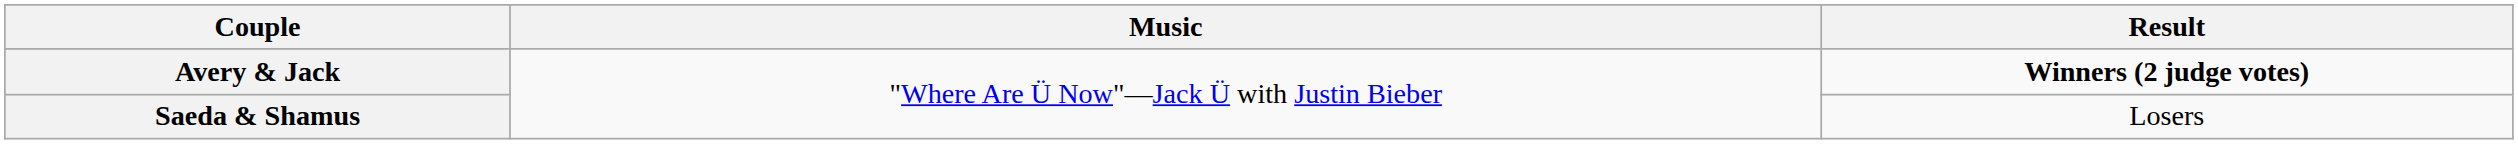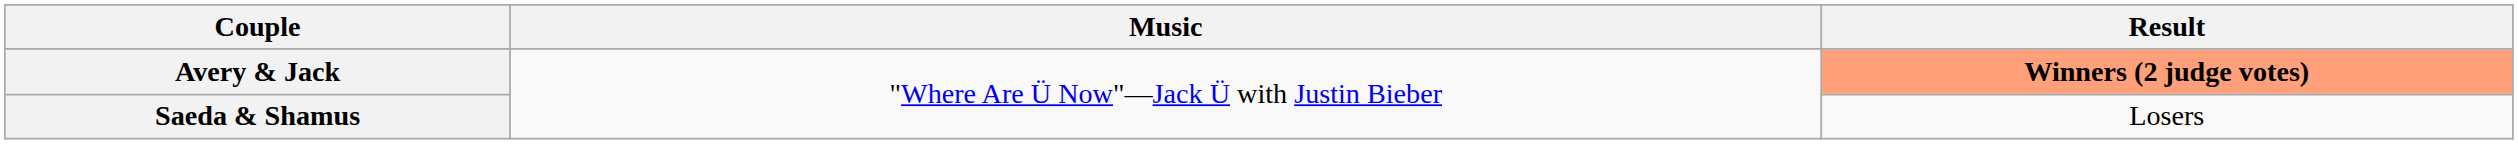Avery & Jack | Result: no background -> lightsalmon background
